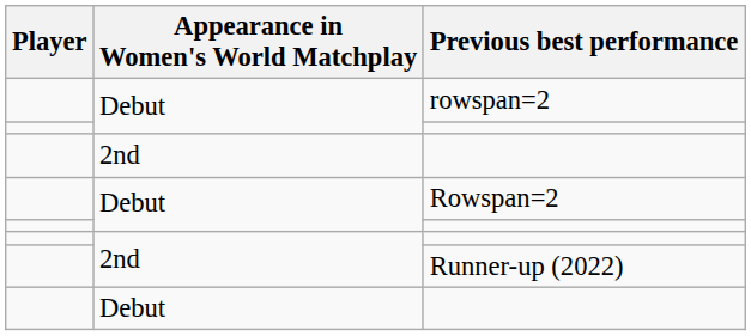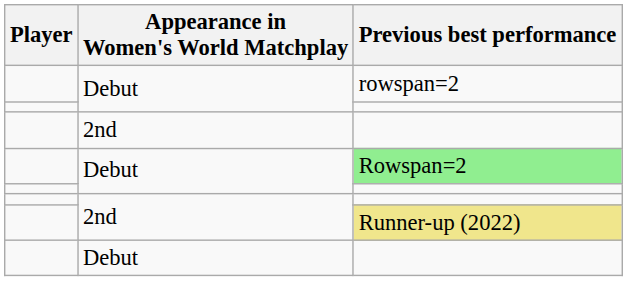Rowspan=2 | Previous best performance: no background -> lightgreen background
Runner-up (2022) | Previous best performance: no background -> khaki background
